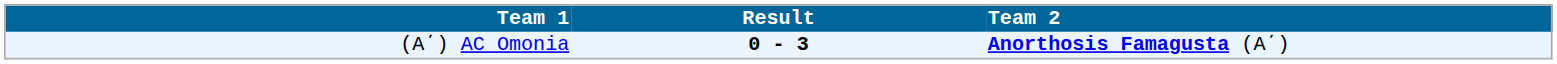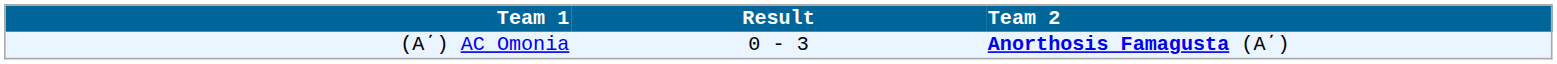(A΄) AC Omonia | Result: bold -> normal
